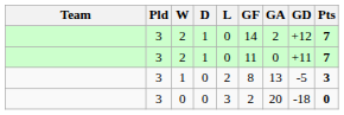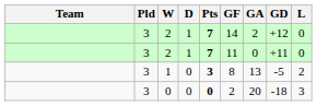columns swapped: L <-> Pts
